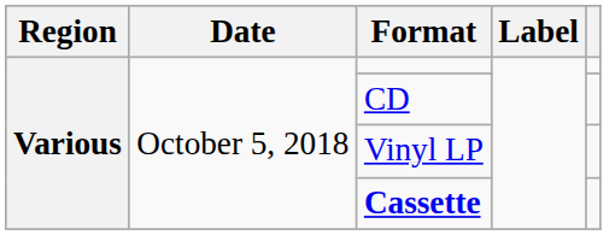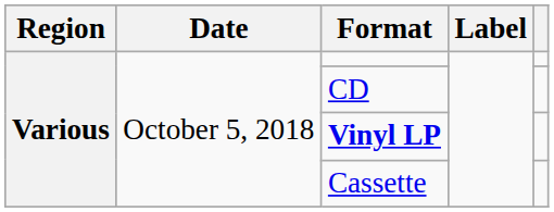Vinyl LP | Format: normal -> bold
Cassette | Format: bold -> normal
